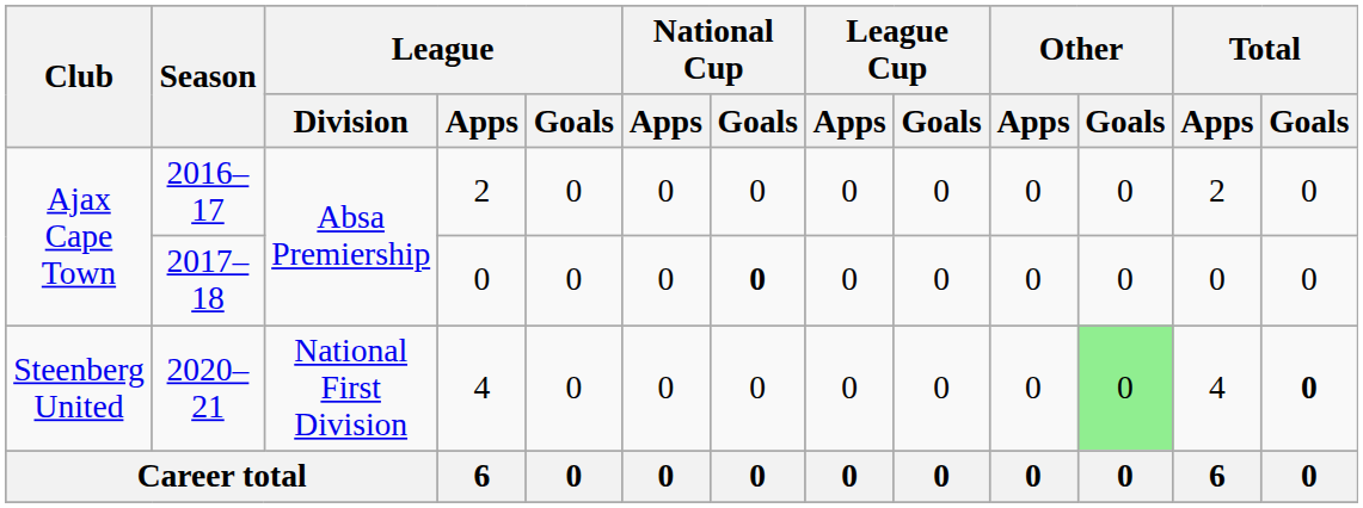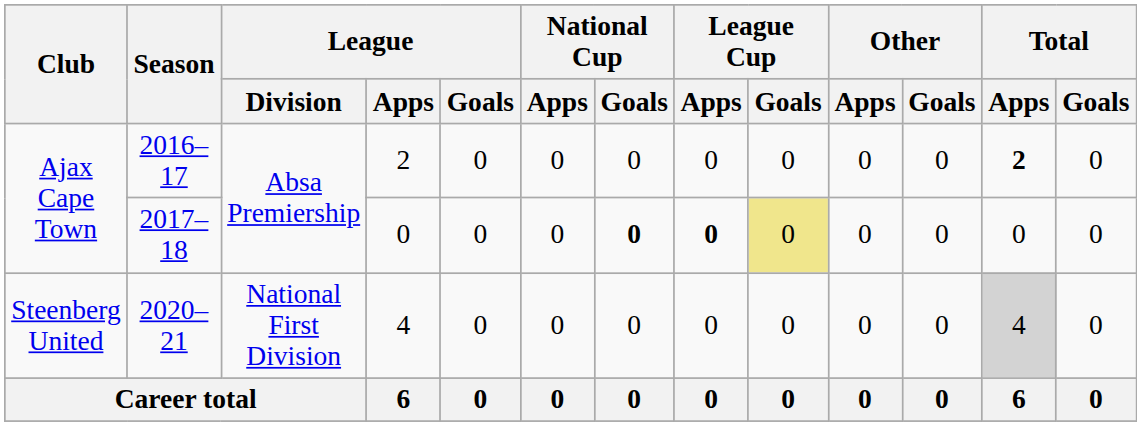2016–17 | Total / Apps: normal -> bold
2017–18 | League Cup / Apps: normal -> bold
2017–18 | League Cup / Goals: no background -> khaki background
2020–21 | Other / Goals: lightgreen background -> no background
2020–21 | Total / Apps: no background -> lightgrey background
2020–21 | Total / Goals: bold -> normal
